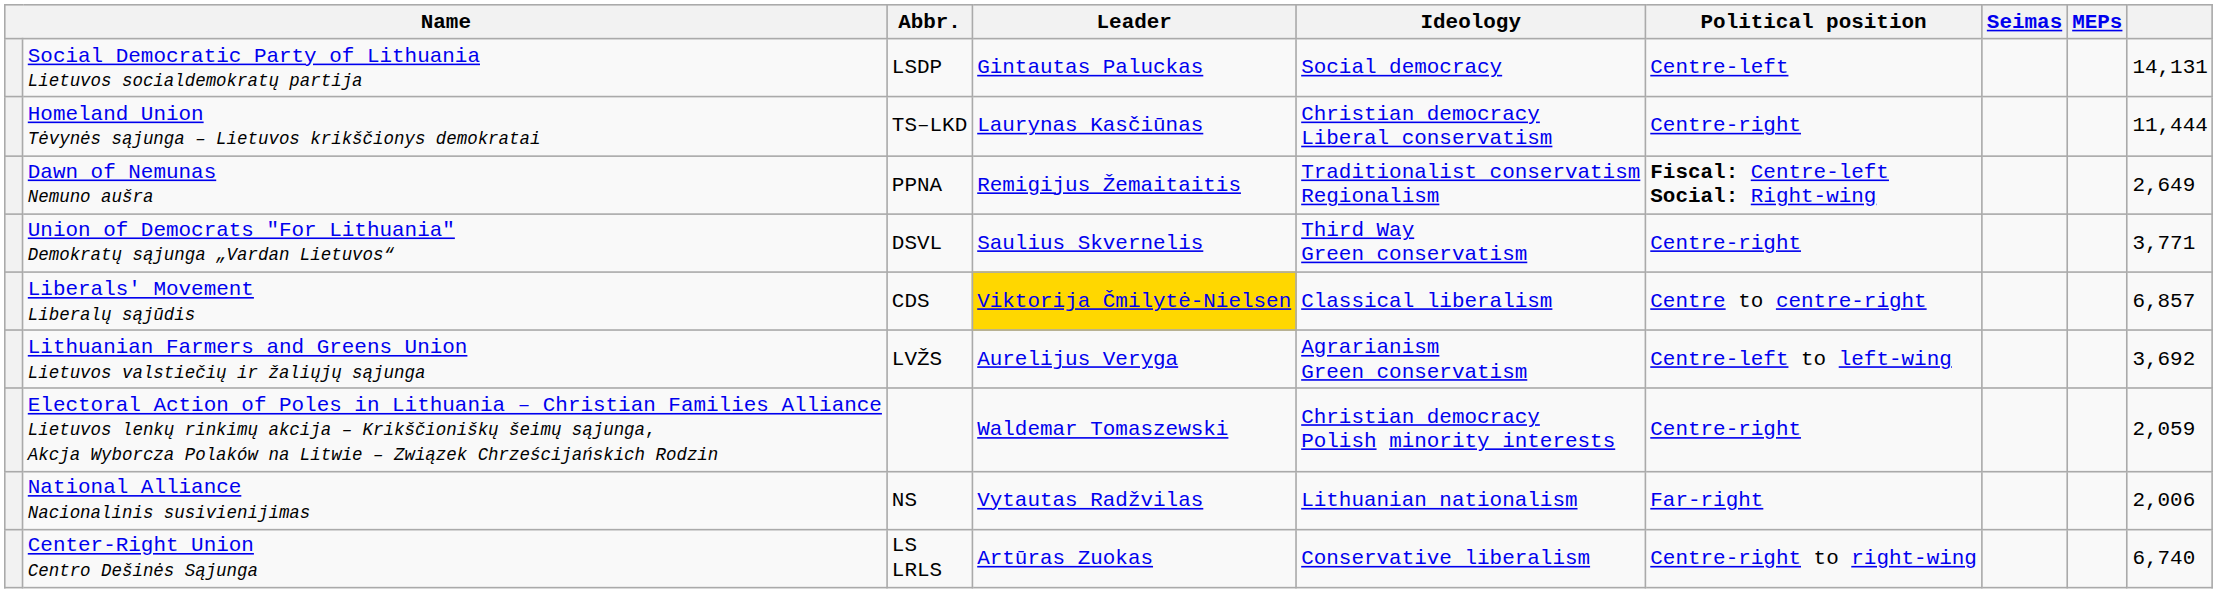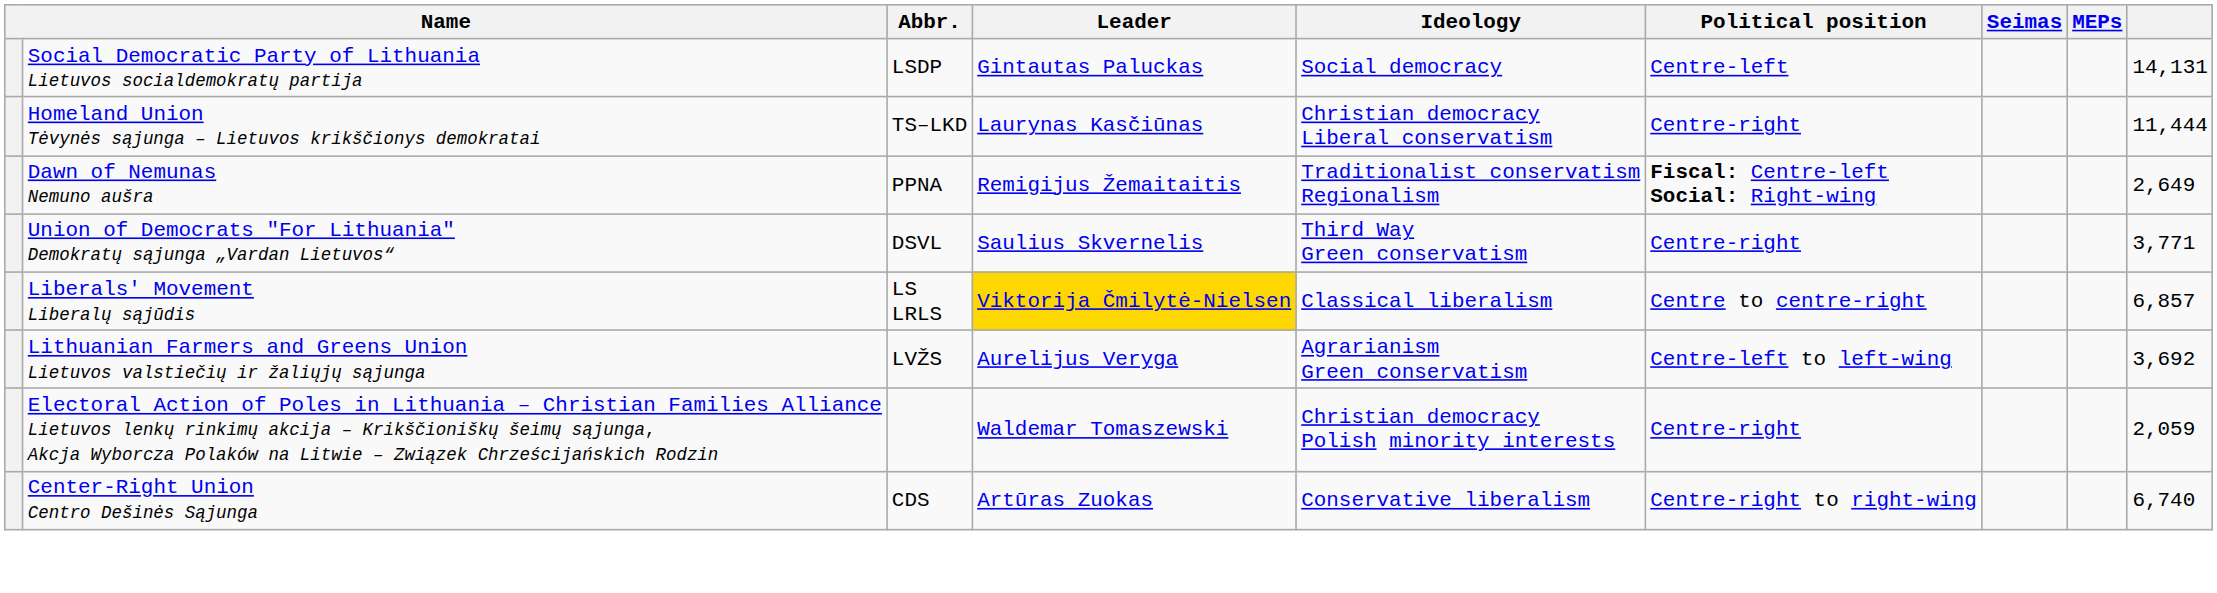Liberals' Movement Liberalų sąjūdis | Abbr.: CDS -> LS LRLS
- row: National Alliance Nacionalinis susivienijimas | NS | Vytautas Radžvilas | Lithuanian nationalism | Far-right | 2,006
Center-Right Union Centro Dešinės Sąjunga | Abbr.: LS LRLS -> CDS
